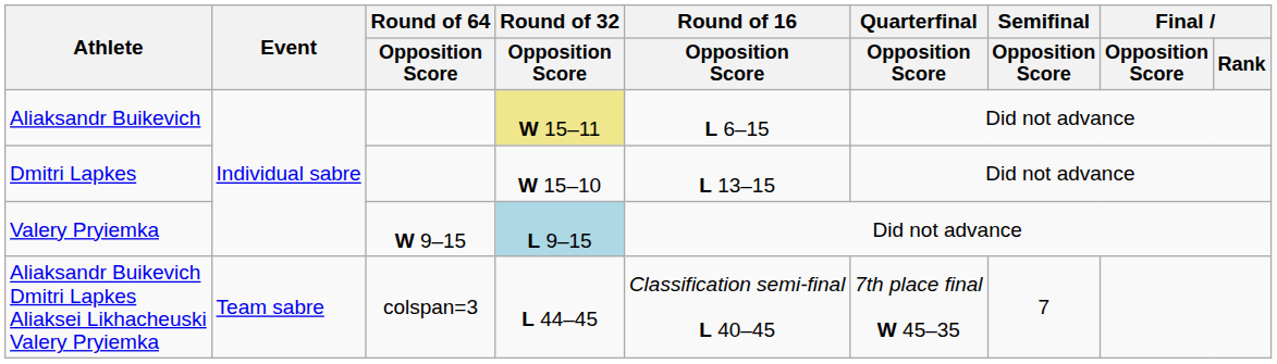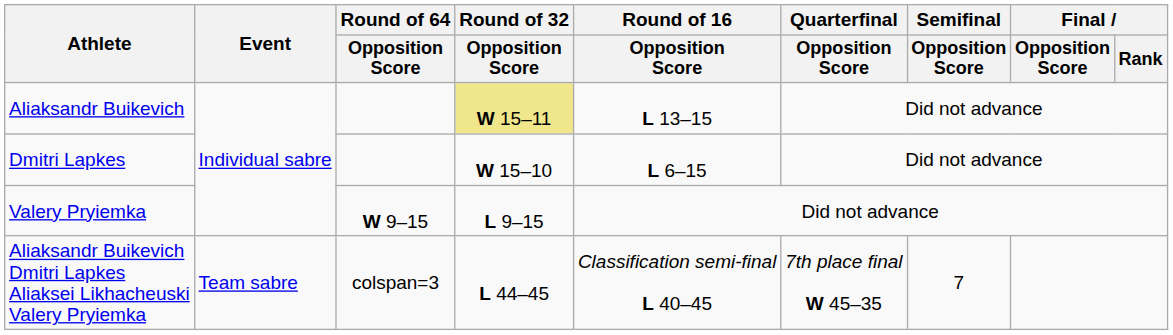Aliaksandr Buikevich | Round of 16 / Opposition Score: L 6–15 -> L 13–15
Dmitri Lapkes | Round of 16 / Opposition Score: L 13–15 -> L 6–15
Valery Pryiemka | Round of 32 / Opposition Score: lightblue background -> no background
